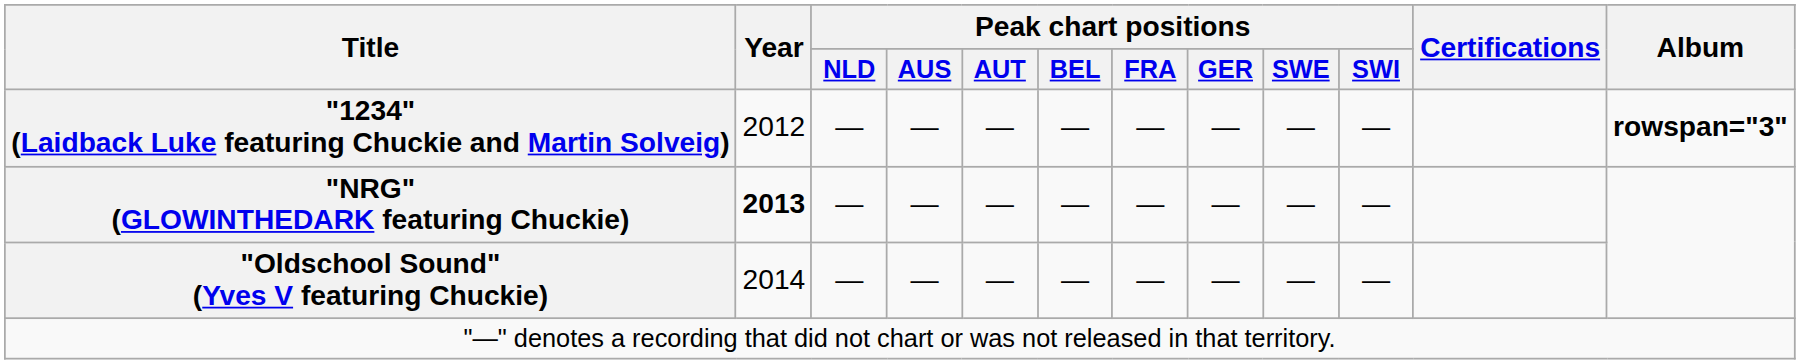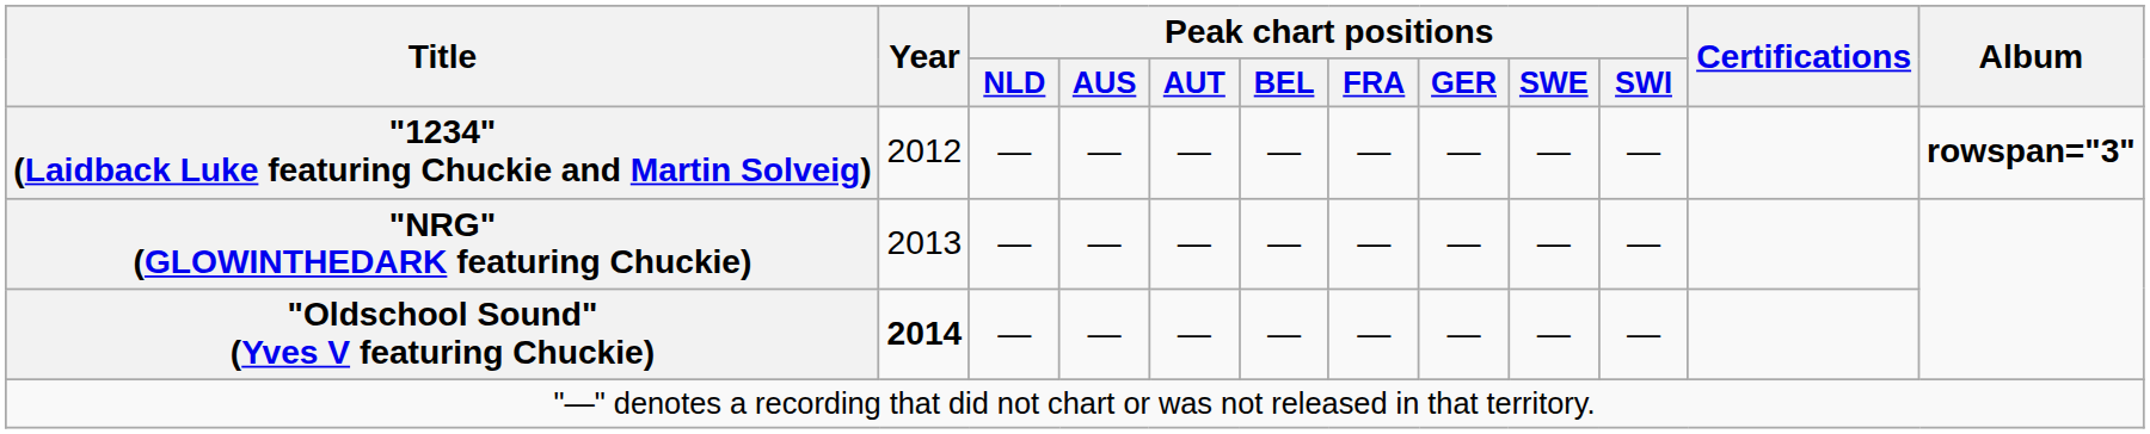"NRG" (GLOWINTHEDARK featuring Chuckie) | Year: bold -> normal
"Oldschool Sound" (Yves V featuring Chuckie) | Year: normal -> bold
